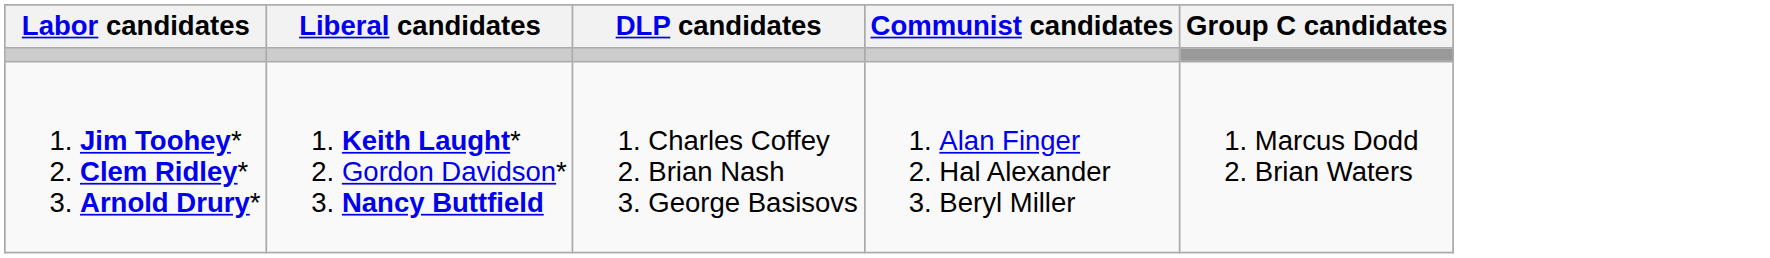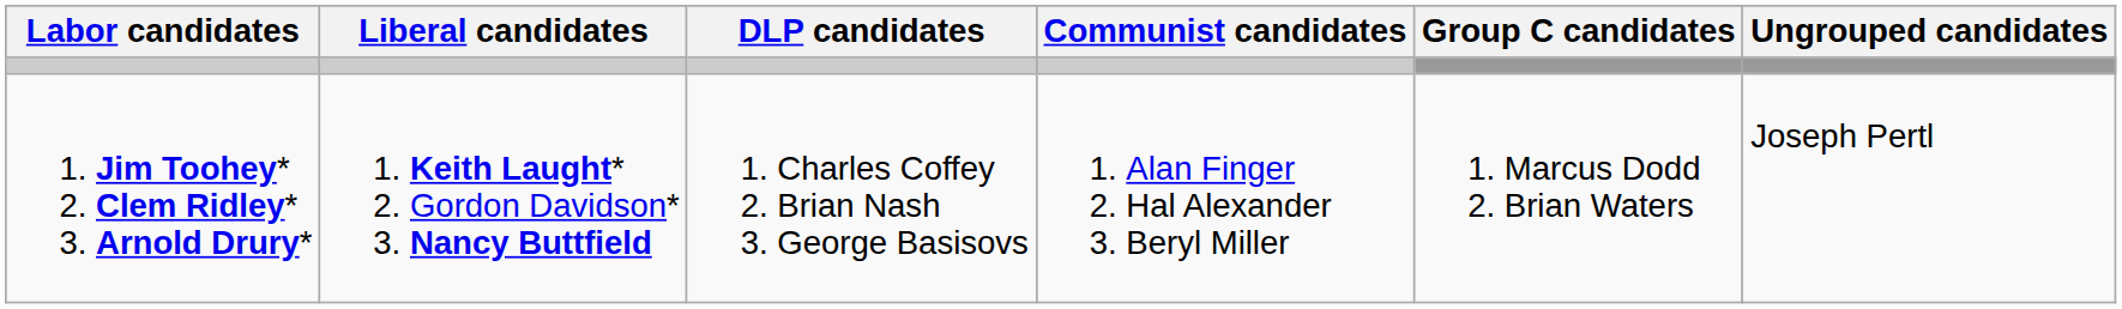+ column: Ungrouped candidates | Joseph Pertl
